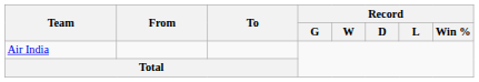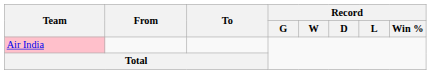Air India | Team: no background -> pink background
